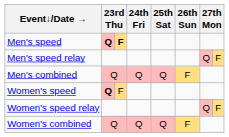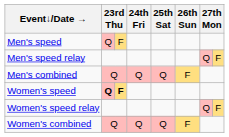Men's speed | column 2: bold -> normal
Men's speed | column 3: bold -> normal
Women's speed | column 3: normal -> bold
